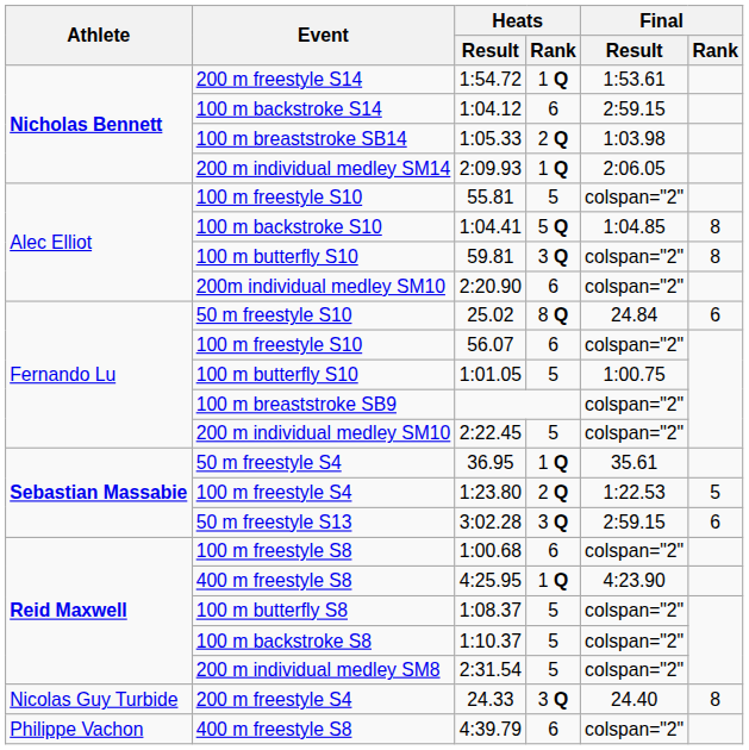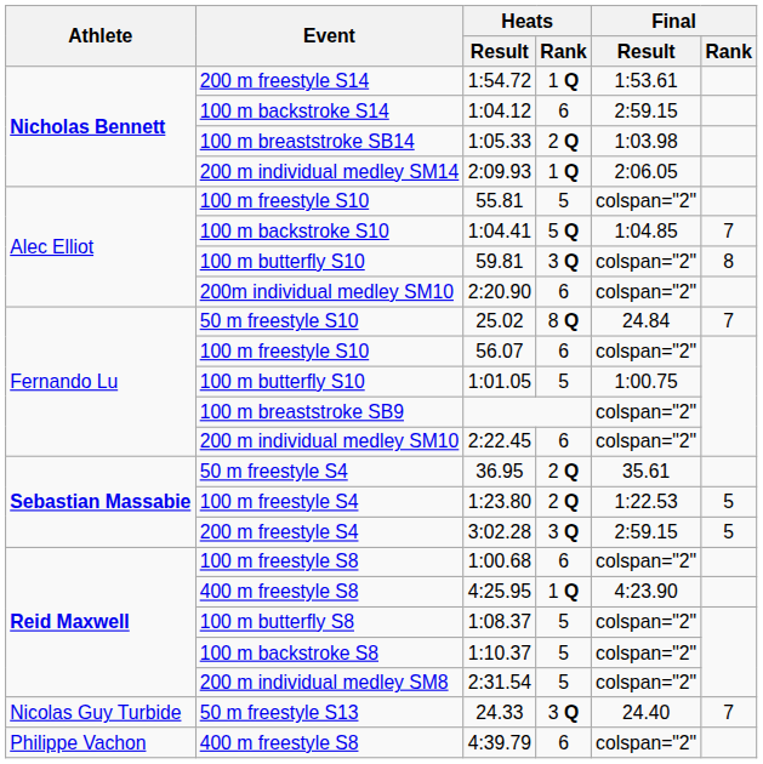1:04.41 | Final / Rank: 8 -> 7
25.02 | Final / Rank: 6 -> 7
2:22.45 | Heats / Rank: 5 -> 6
36.95 | Heats / Rank: 1 Q -> 2 Q
3:02.28 | Event: 50 m freestyle S13 -> 200 m freestyle S4
3:02.28 | Final / Rank: 6 -> 5
24.33 | Event: 200 m freestyle S4 -> 50 m freestyle S13
24.33 | Final / Rank: 8 -> 7
